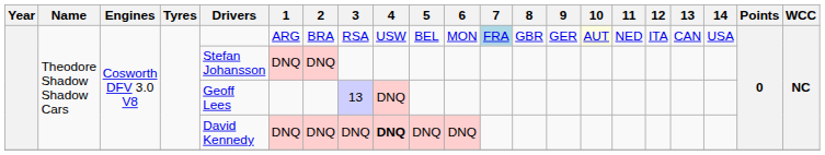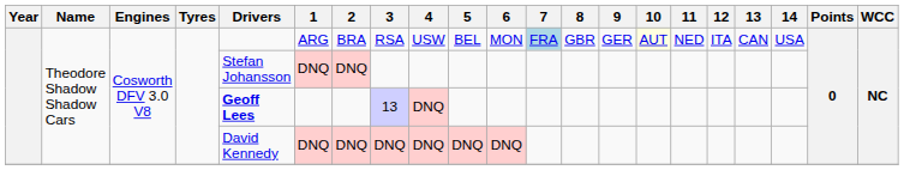row 4 | Drivers: normal -> bold
row 5 | 4: bold -> normal
